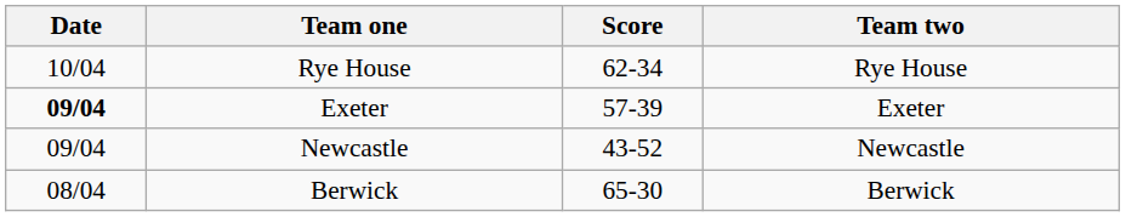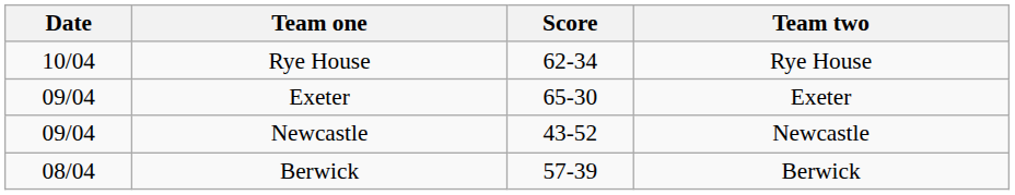row 3 | Date: bold -> normal
row 3 | Score: 57-39 -> 65-30
row 5 | Score: 65-30 -> 57-39
